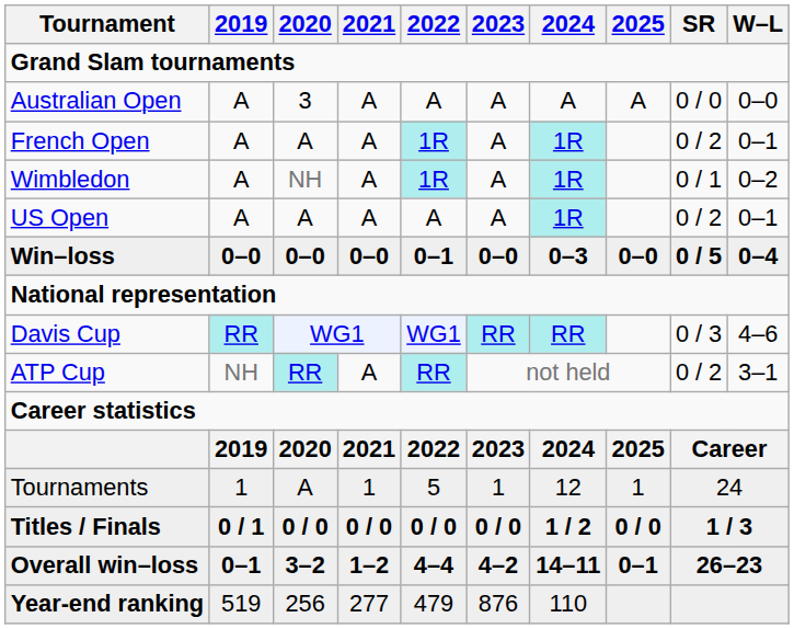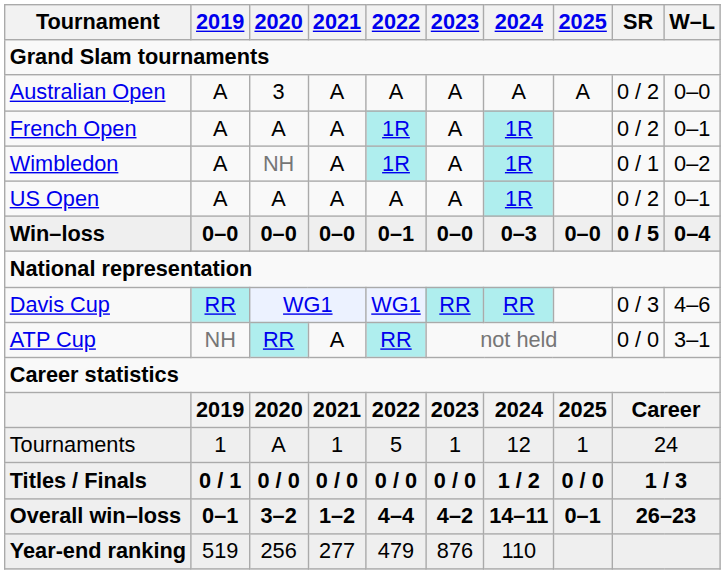Australian Open | SR: 0 / 0 -> 0 / 2
ATP Cup | SR: 0 / 2 -> 0 / 0
